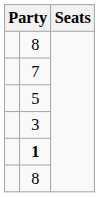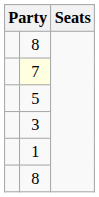7 | column 2: no background -> lightyellow background
1 | column 2: bold -> normal
